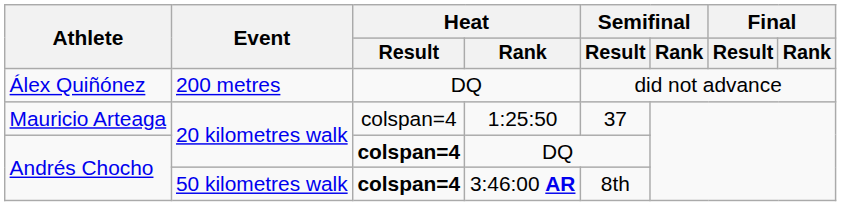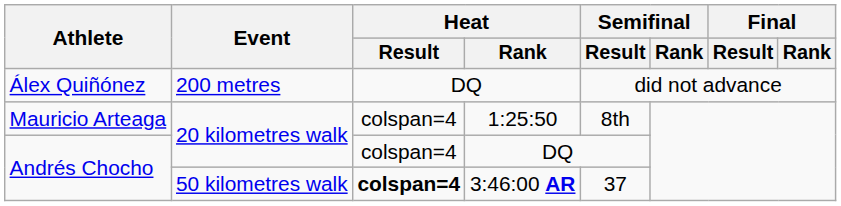Mauricio Arteaga | Semifinal / Result: 37 -> 8th
Andrés Chocho / 20 kilometres walk | Heat / Result: bold -> normal
Andrés Chocho / 50 kilometres walk | Semifinal / Result: 8th -> 37
